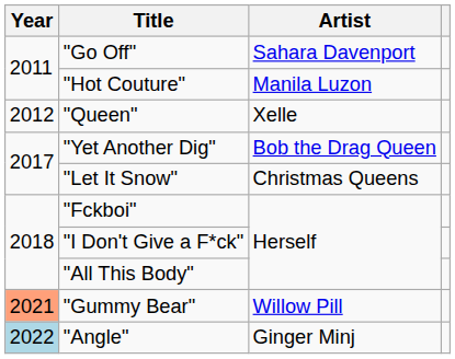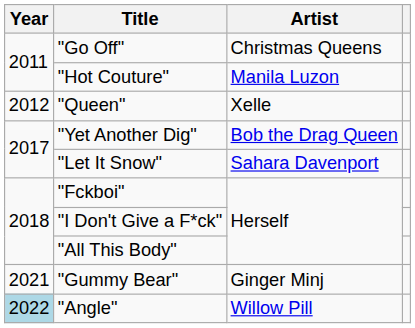"Go Off" | Artist: Sahara Davenport -> Christmas Queens
"Let It Snow" | Artist: Christmas Queens -> Sahara Davenport
"Gummy Bear" | Year: lightsalmon background -> no background
"Gummy Bear" | Artist: Willow Pill -> Ginger Minj
"Angle" | Artist: Ginger Minj -> Willow Pill
